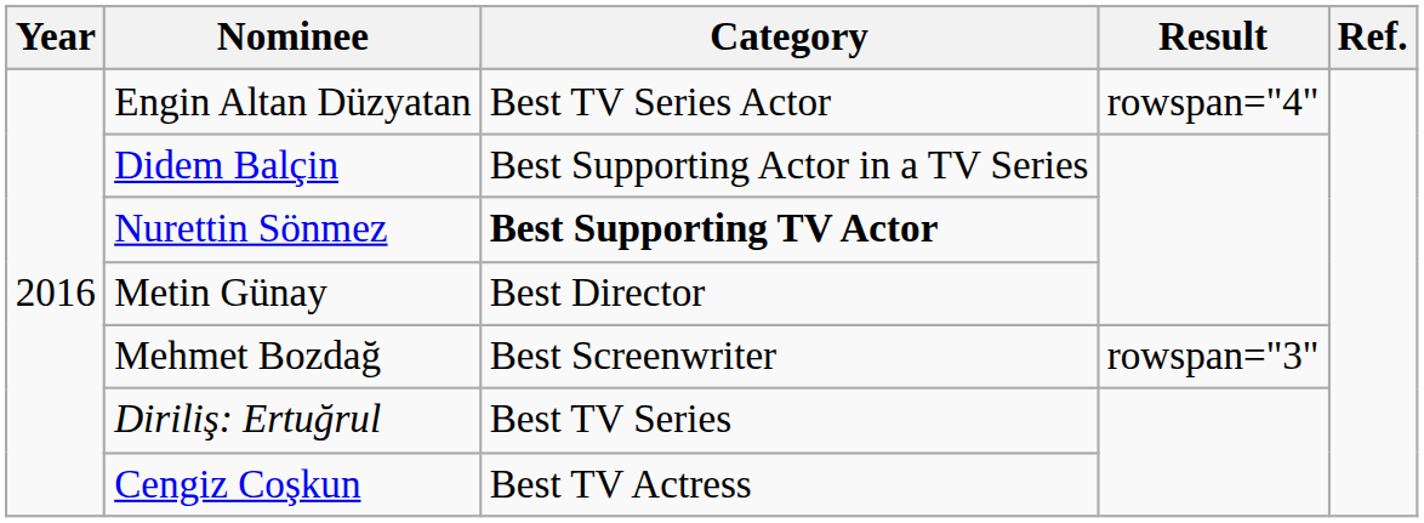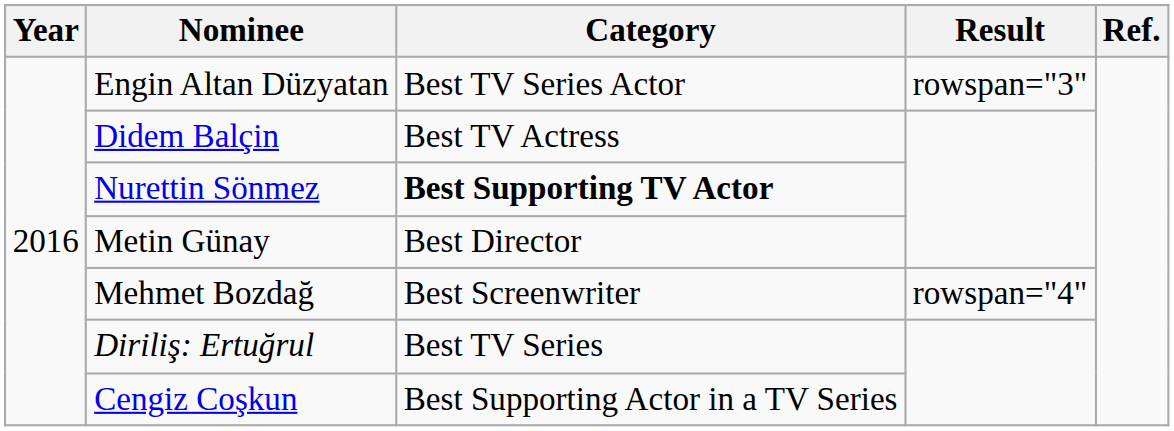Engin Altan Düzyatan | Result: rowspan="4" -> rowspan="3"
Didem Balçin | Category: Best Supporting Actor in a TV Series -> Best TV Actress
Mehmet Bozdağ | Result: rowspan="3" -> rowspan="4"
Cengiz Coşkun | Category: Best TV Actress -> Best Supporting Actor in a TV Series
